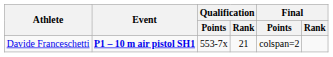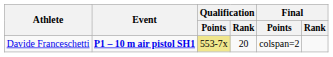Davide Franceschetti | Qualification / Points: no background -> khaki background
Davide Franceschetti | Qualification / Rank: 21 -> 20
